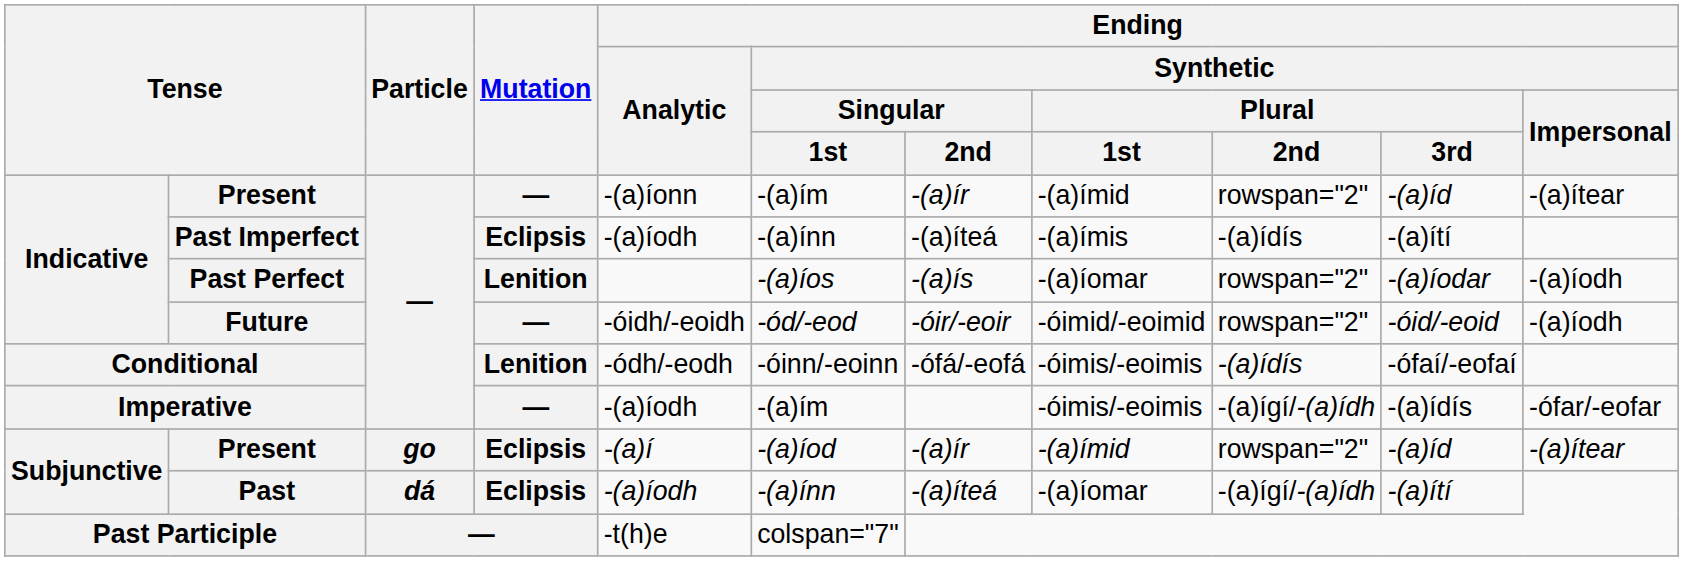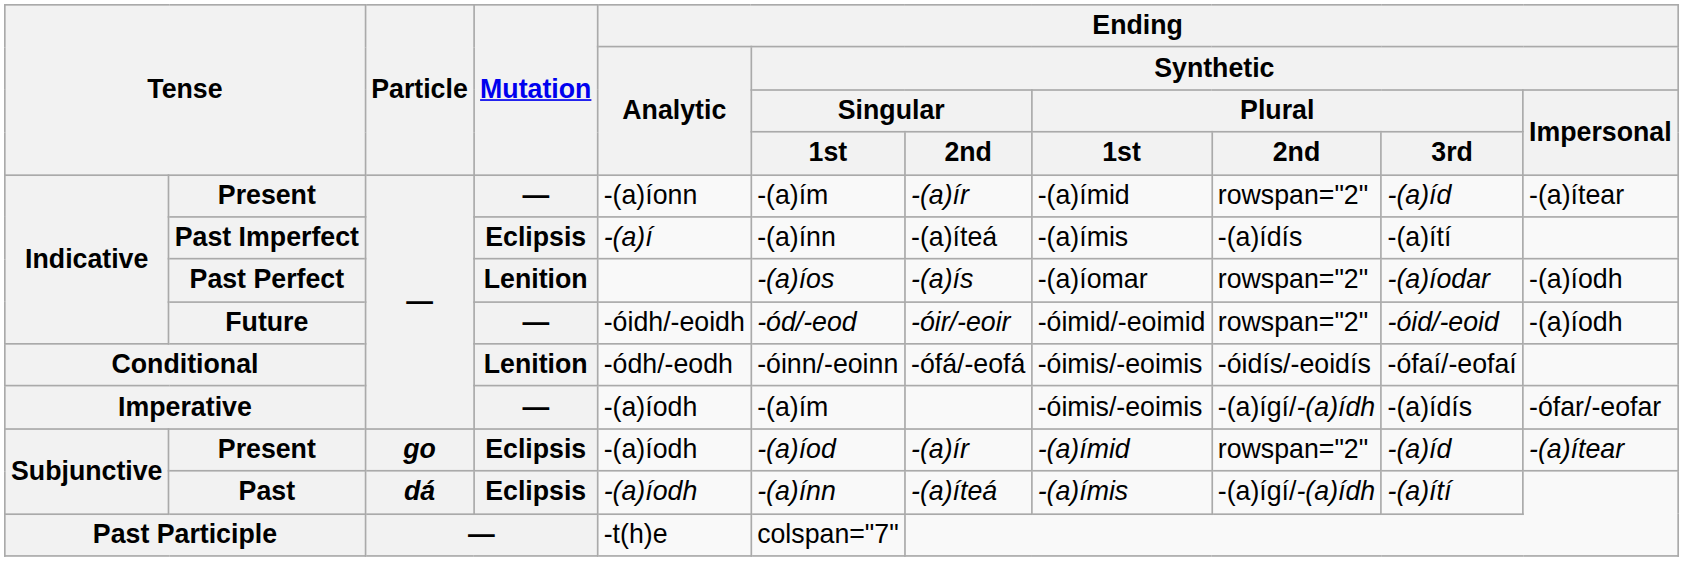Past Imperfect | Ending / Analytic: -(a)íodh -> -(a)í
Conditional | Ending / Synthetic / Plural / 2nd: -(a)ídís -> -óidís/-eoidís
Subjunctive / Present | Ending / Analytic: -(a)í -> -(a)íodh
Past | Ending / Synthetic / Plural / 1st: -(a)íomar -> -(a)ímis
